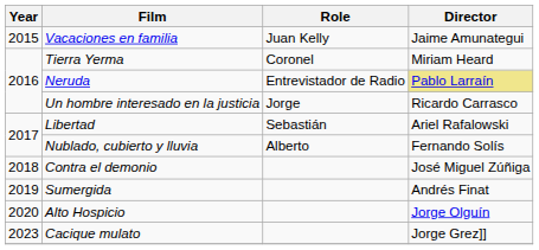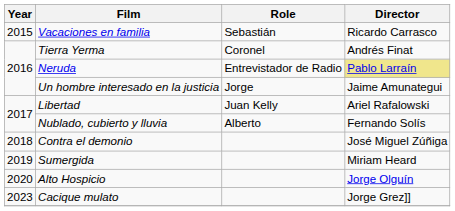Vacaciones en familia | Role: Juan Kelly -> Sebastián
Vacaciones en familia | Director: Jaime Amunategui -> Ricardo Carrasco
Tierra Yerma | Director: Miriam Heard -> Andrés Finat
Un hombre interesado en la justicia | Director: Ricardo Carrasco -> Jaime Amunategui
Libertad | Role: Sebastián -> Juan Kelly
Sumergida | Director: Andrés Finat -> Miriam Heard
